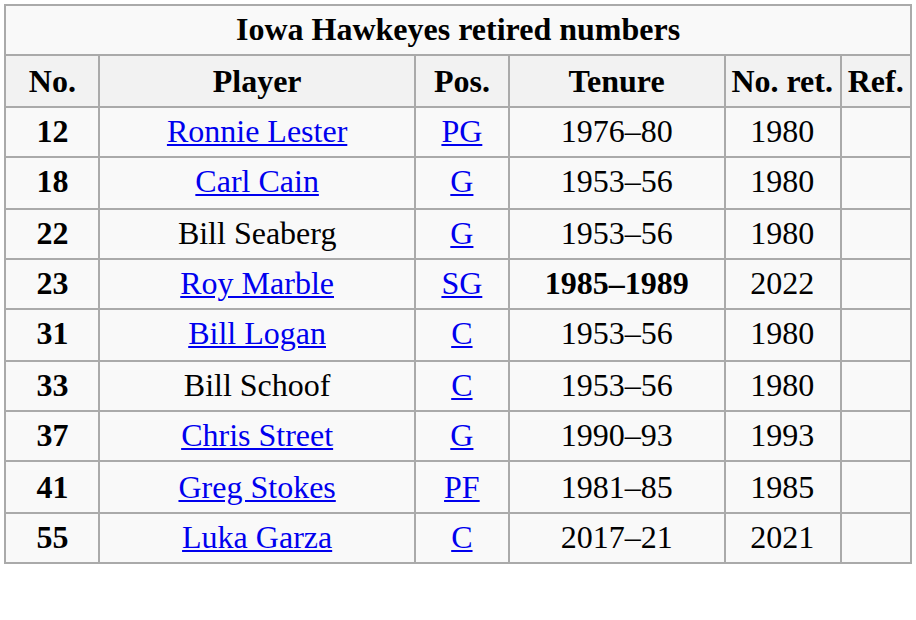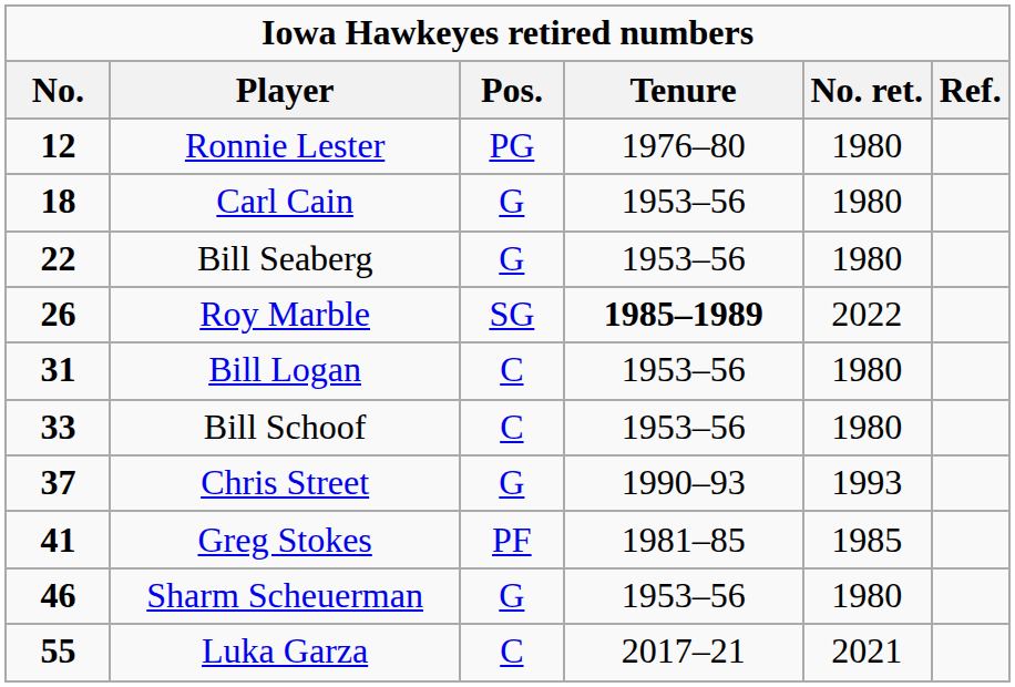Roy Marble | No.: 23 -> 26
+ row: 46 | Sharm Scheuerman | G | 1953–56 | 1980
